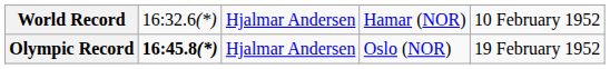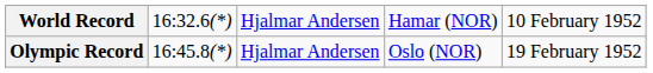Olympic Record | column 2: bold -> normal
